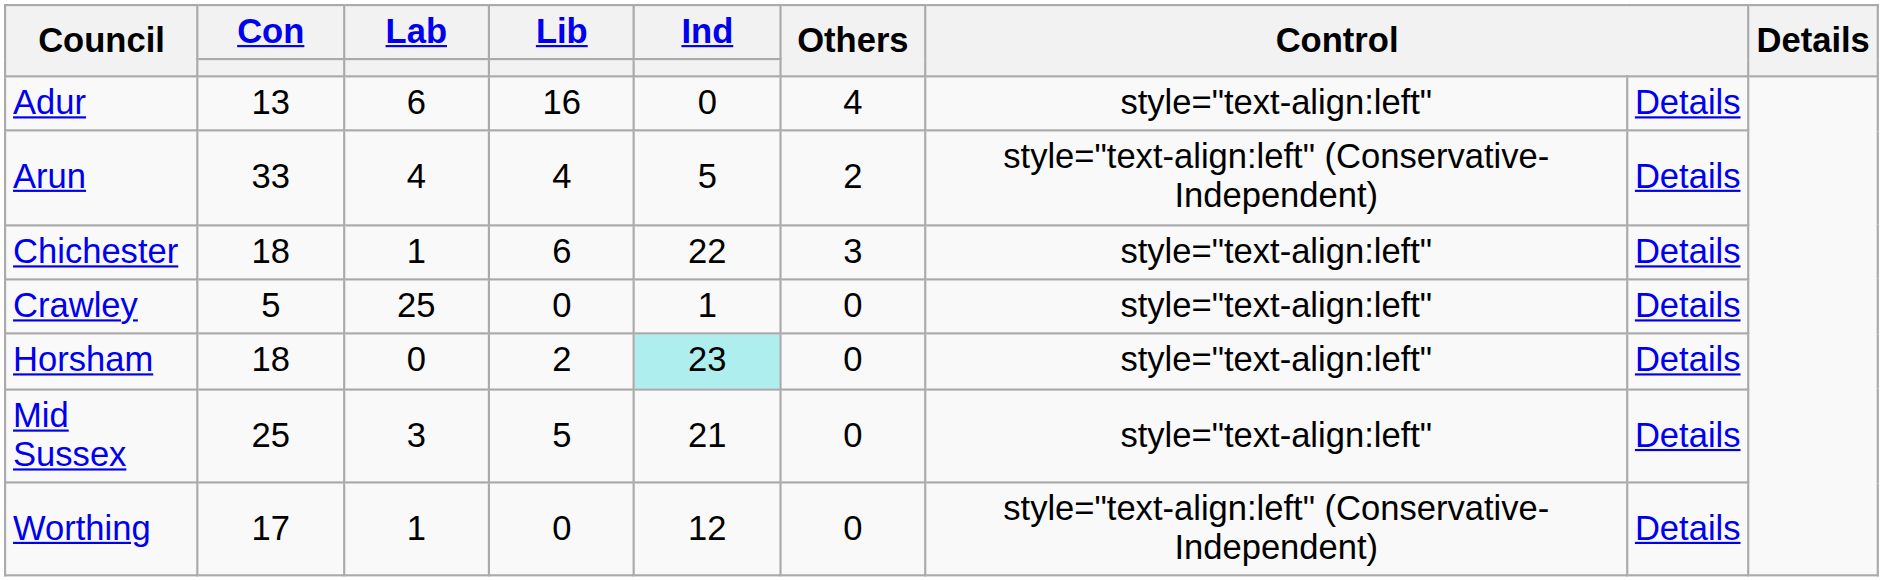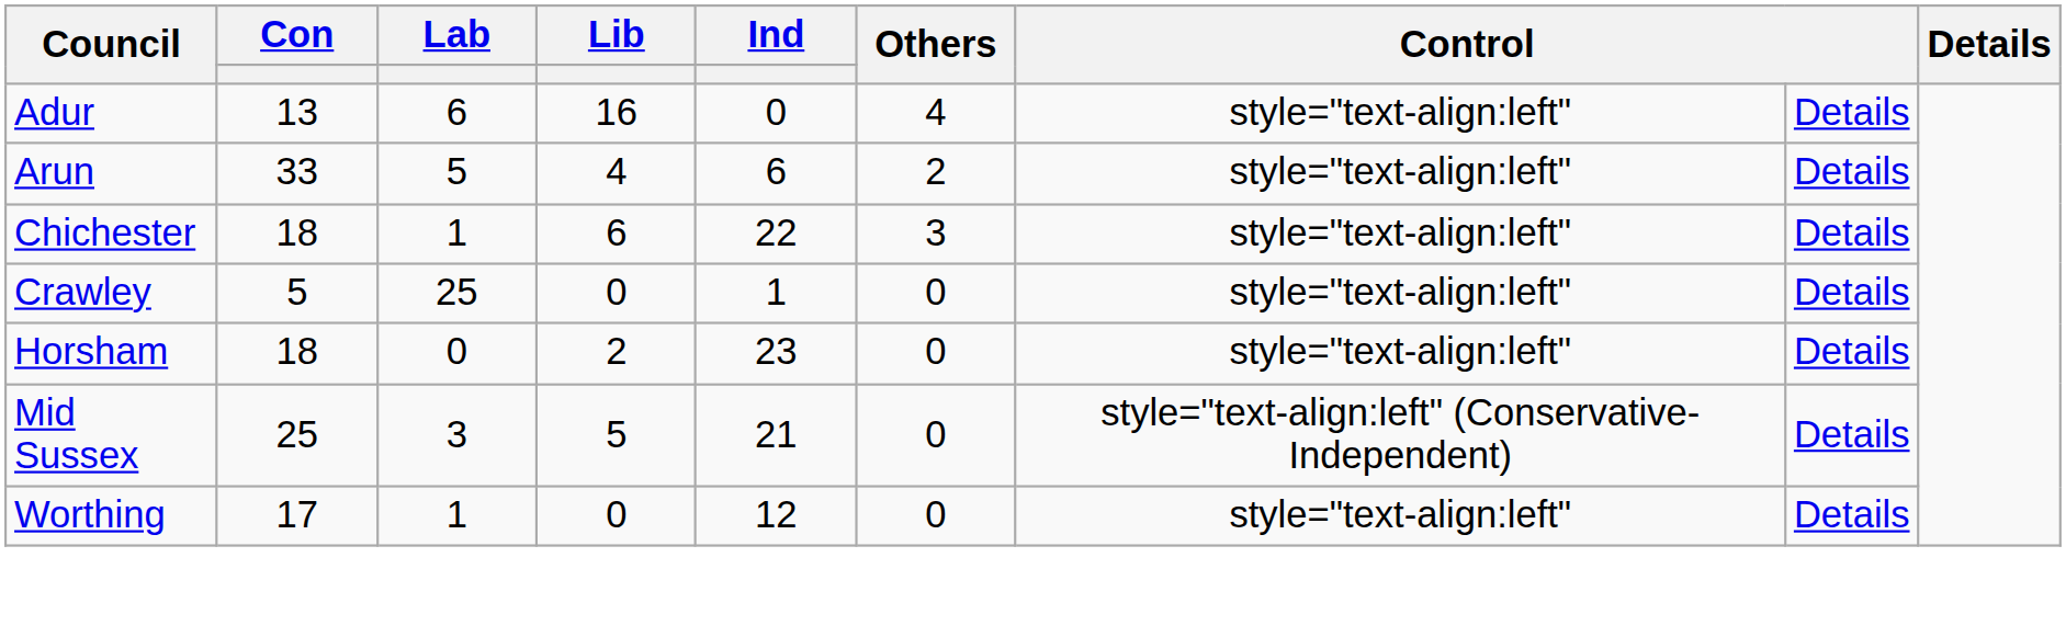Arun | Lab: 4 -> 5
Arun | Ind: 5 -> 6
Arun | column 7: style="text-align:left" (Conservative-Independent) -> style="text-align:left"
Horsham | Ind: paleturquoise background -> no background
Mid Sussex | column 7: style="text-align:left" -> style="text-align:left" (Conservative-Independent)
Worthing | column 7: style="text-align:left" (Conservative-Independent) -> style="text-align:left"
